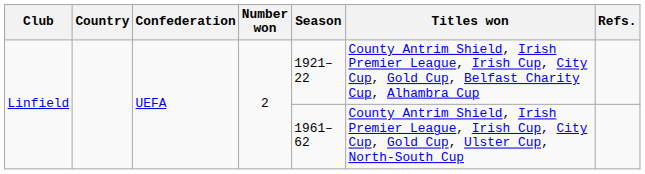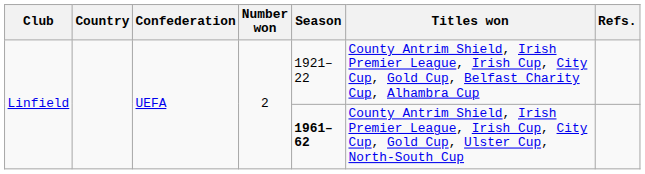row 3 | Season: normal -> bold
